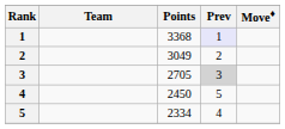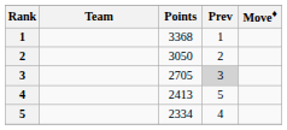row 2 | Prev: lavender background -> no background
row 3 | Points: 3049 -> 3050
row 5 | Points: 2450 -> 2413
